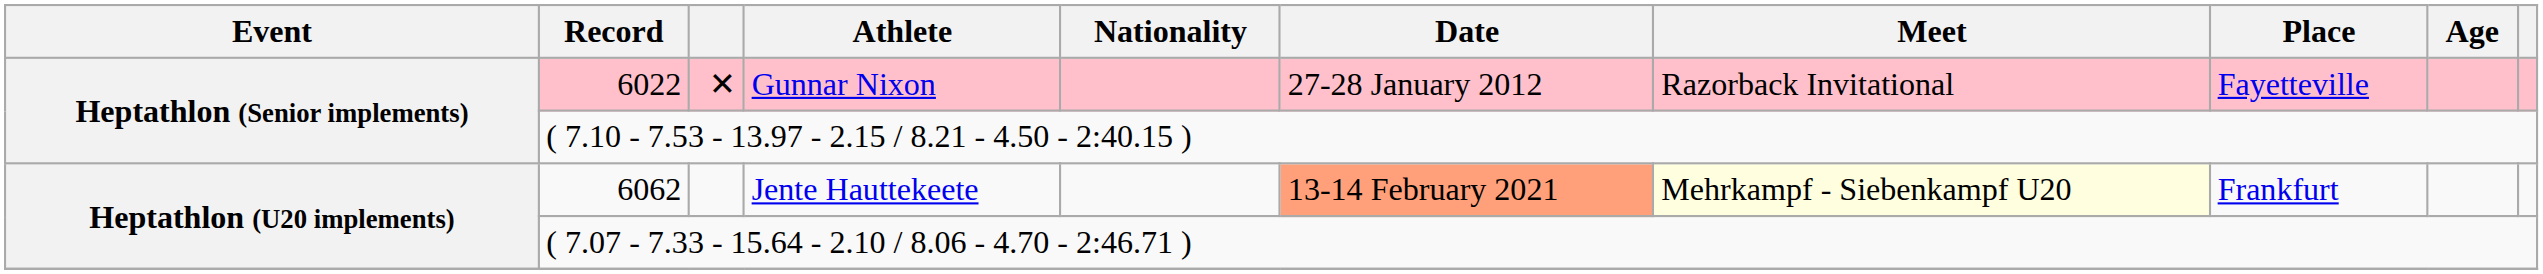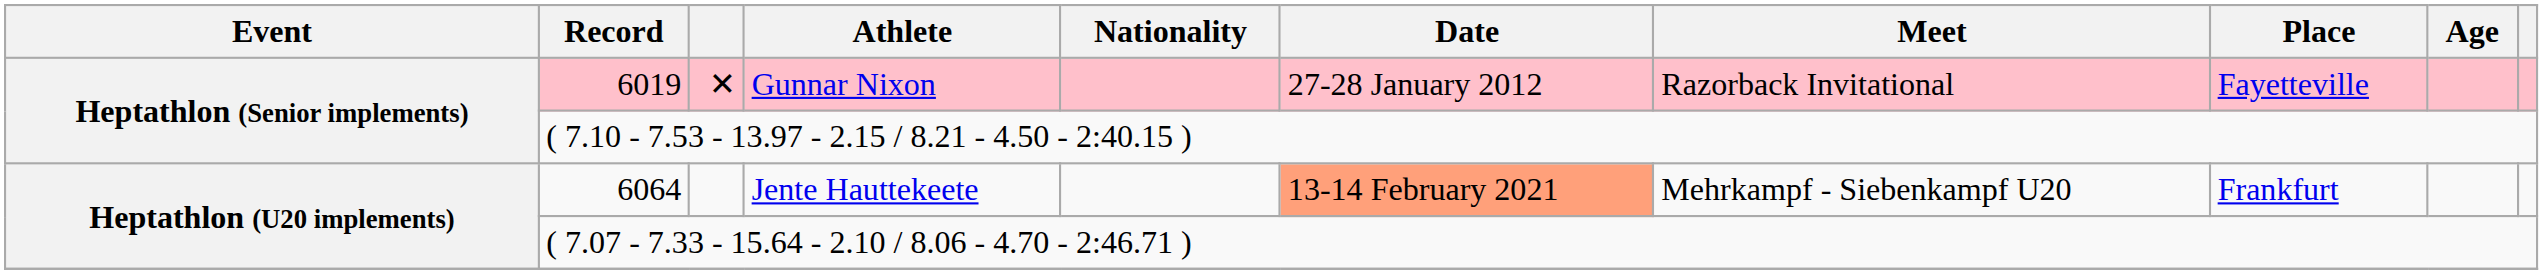Gunnar Nixon | Record: 6022 -> 6019
Jente Hauttekeete | Record: 6062 -> 6064
Jente Hauttekeete | Meet: lightyellow background -> no background
